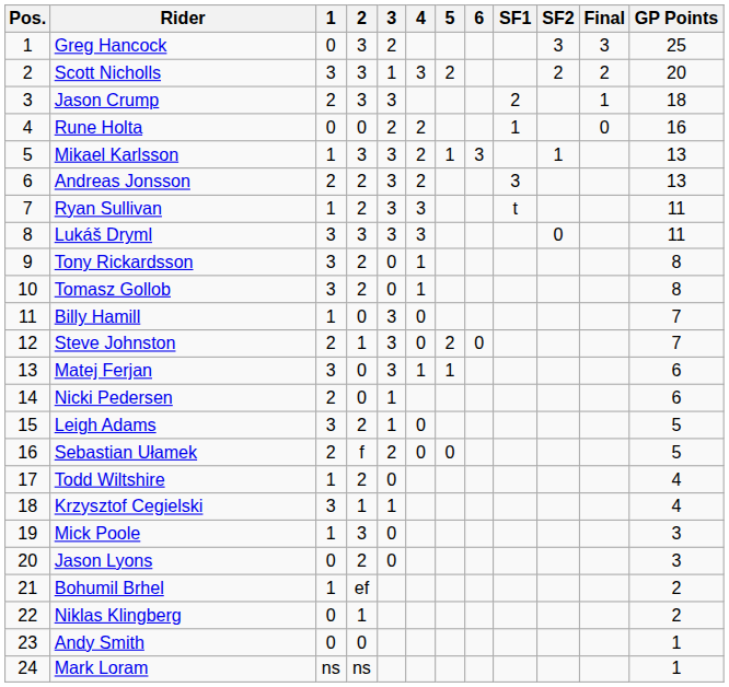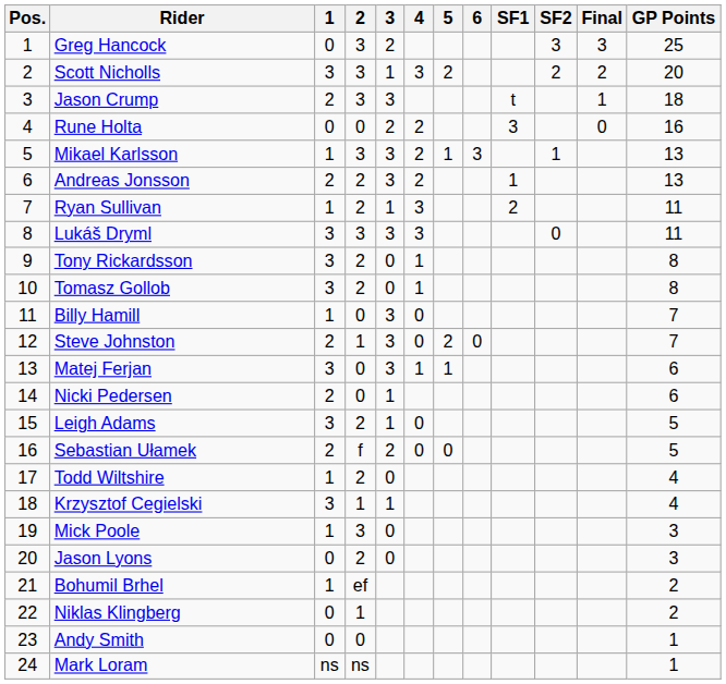Jason Crump | SF1: 2 -> t
Rune Holta | SF1: 1 -> 3
Andreas Jonsson | SF1: 3 -> 1
Ryan Sullivan | 3: 3 -> 1
Ryan Sullivan | SF1: t -> 2
